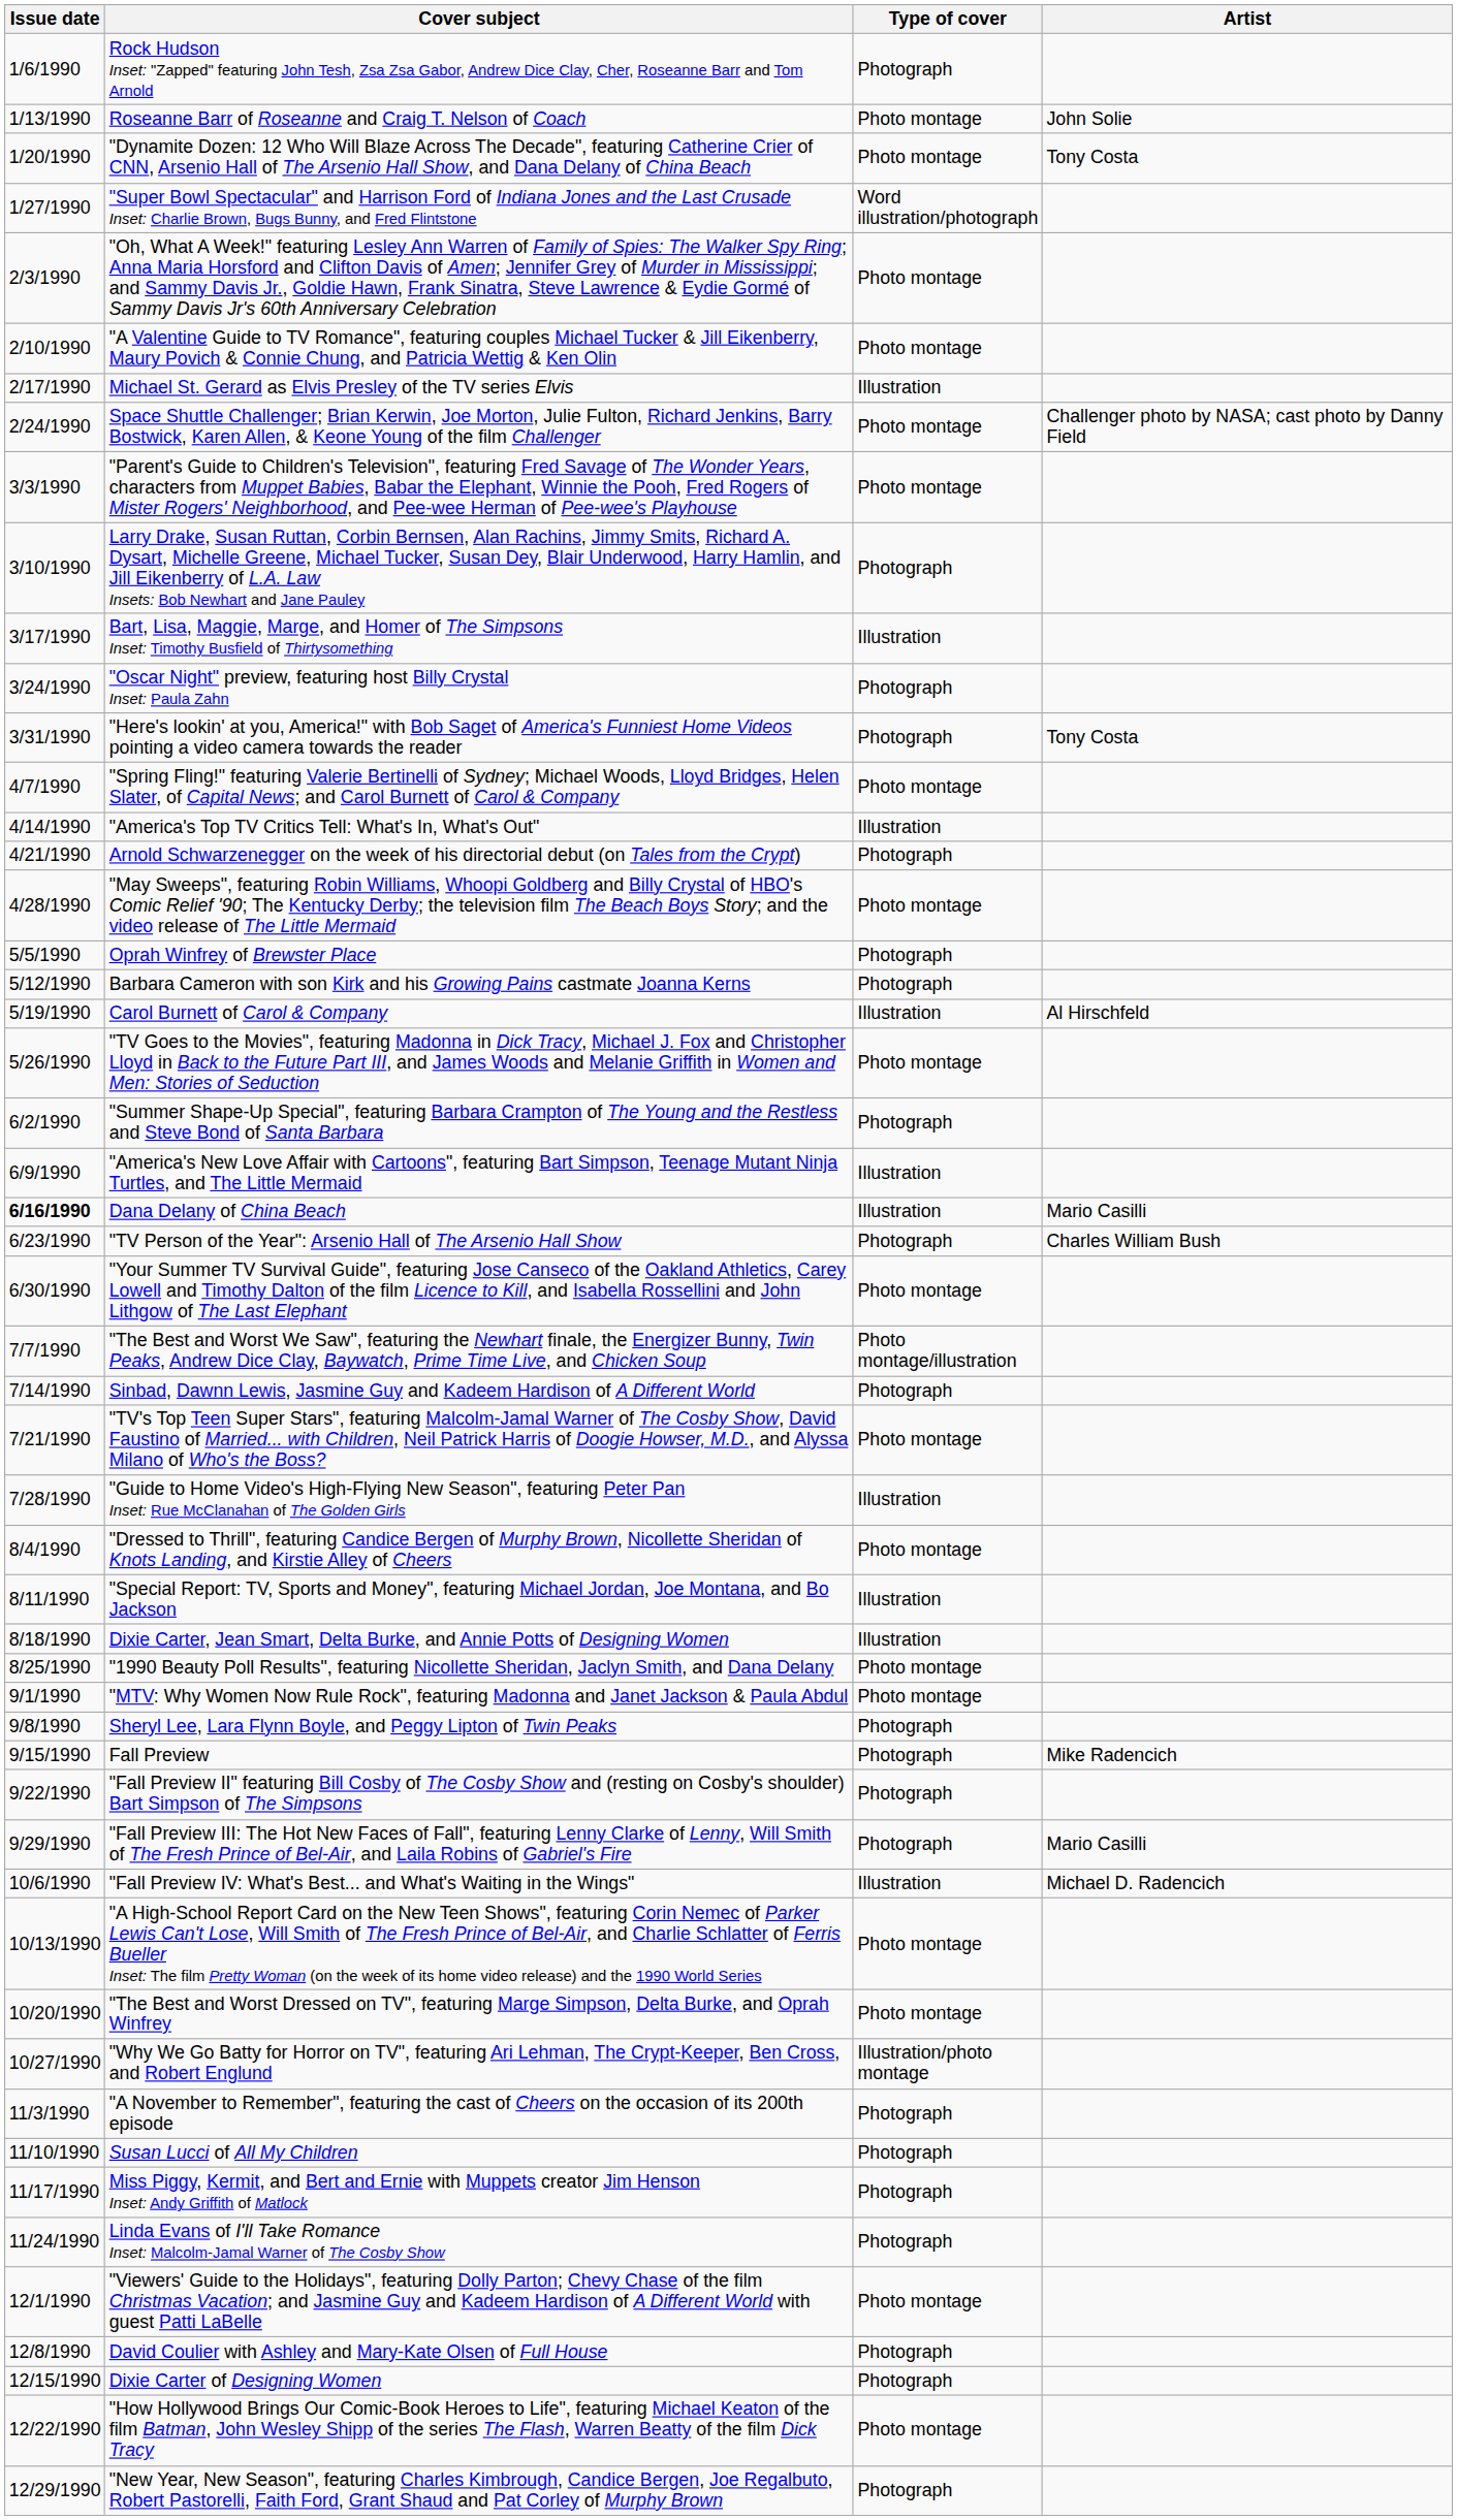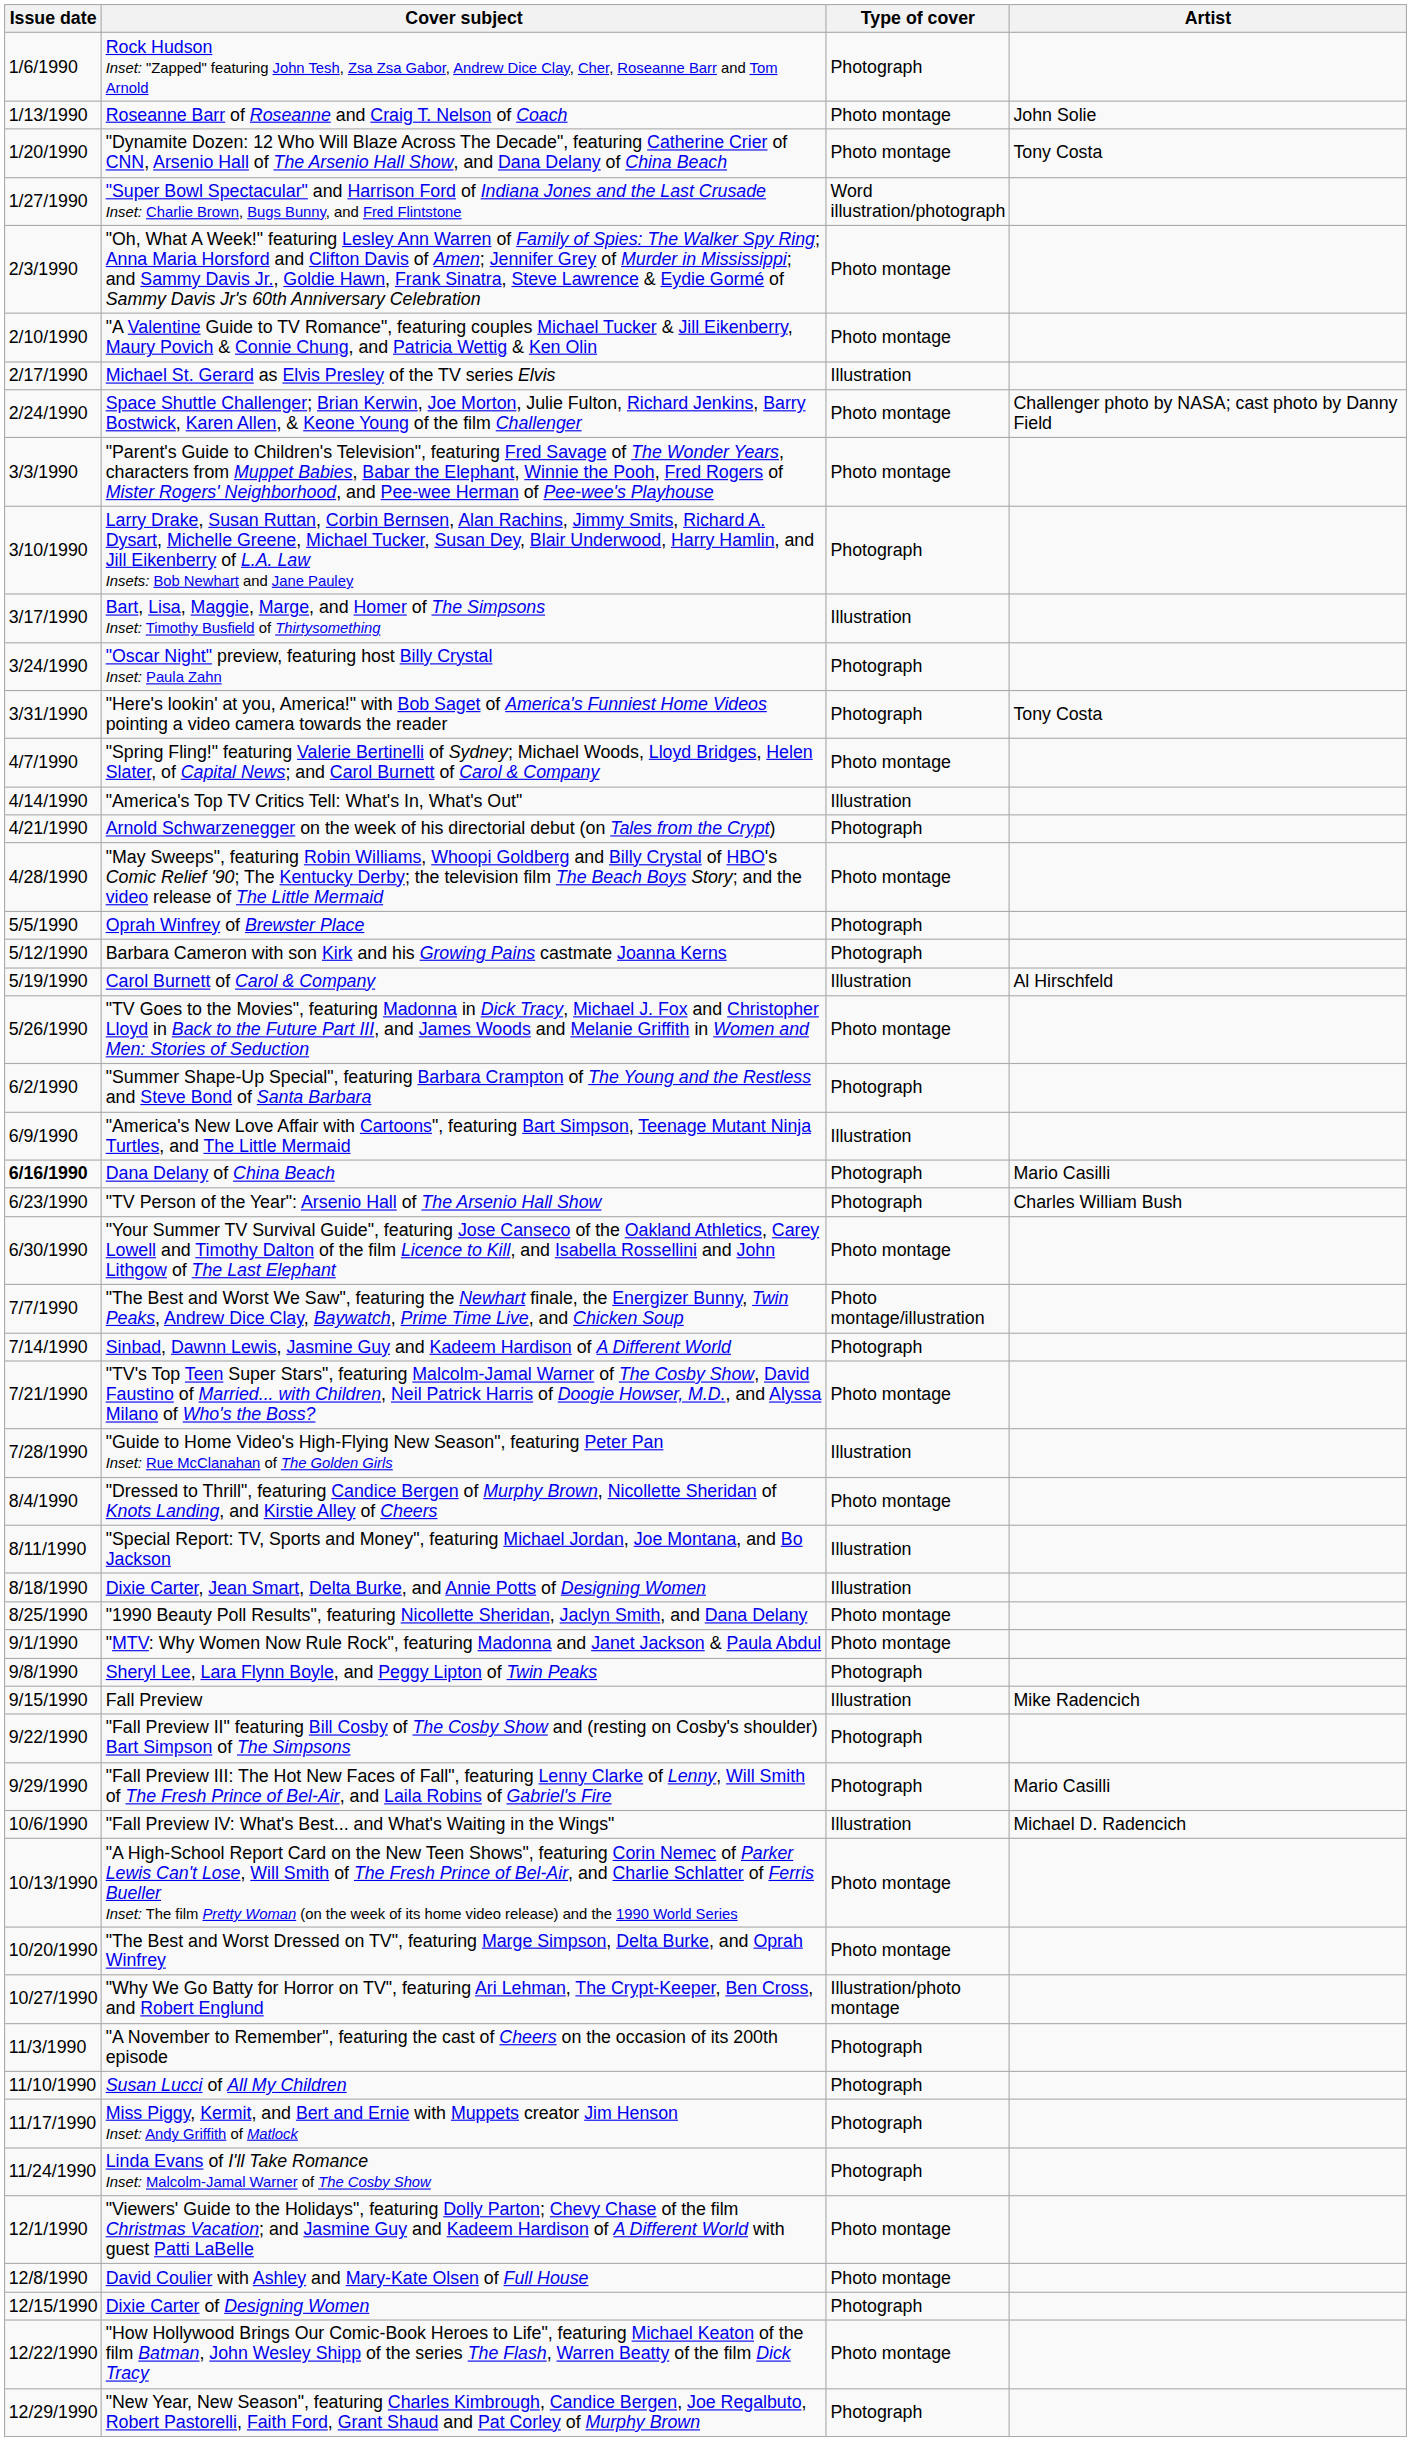Dana Delany of China Beach | Type of cover: Illustration -> Photograph
Fall Preview | Type of cover: Photograph -> Illustration
David Coulier with Ashley and Mary-Kate Olsen of Full House | Type of cover: Photograph -> Photo montage
